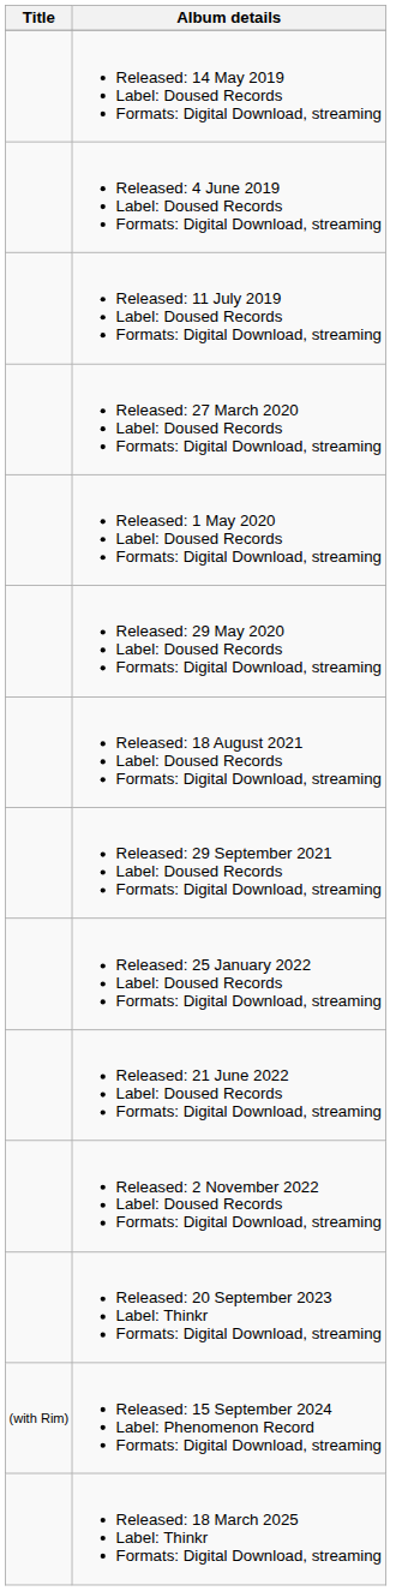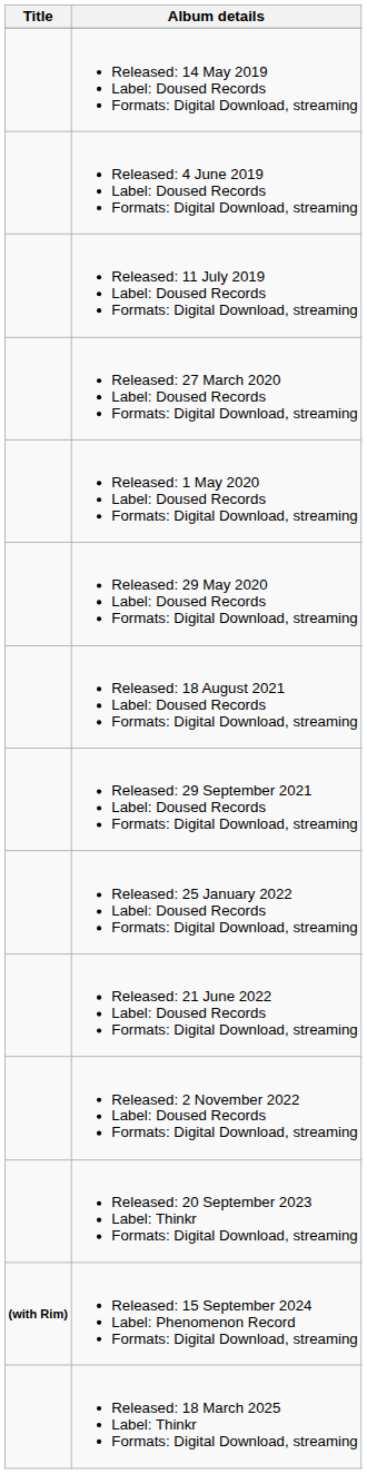row 14 | Title: normal -> bold
